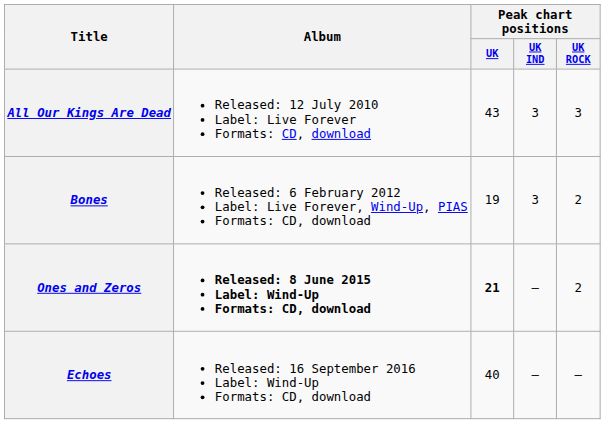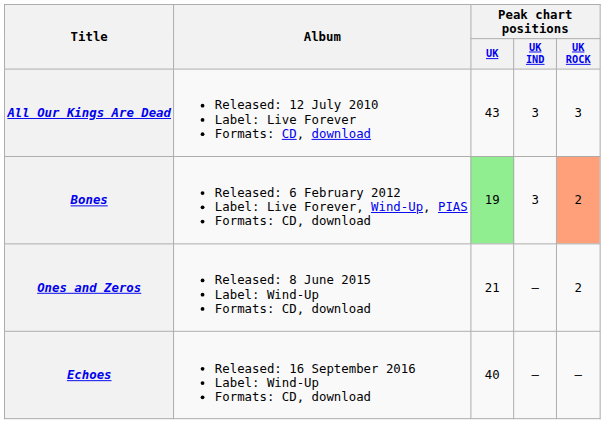Bones | Peak chart positions / UK: no background -> lightgreen background
Bones | Peak chart positions / UK ROCK: no background -> lightsalmon background
Ones and Zeros | Album: bold -> normal
Ones and Zeros | Peak chart positions / UK: bold -> normal
